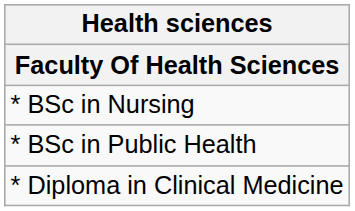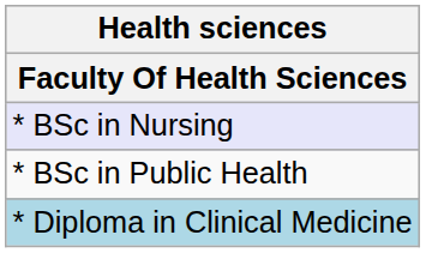* BSc in Nursing | Faculty Of Health Sciences: no background -> lavender background
* Diploma in Clinical Medicine | Faculty Of Health Sciences: no background -> lightblue background
